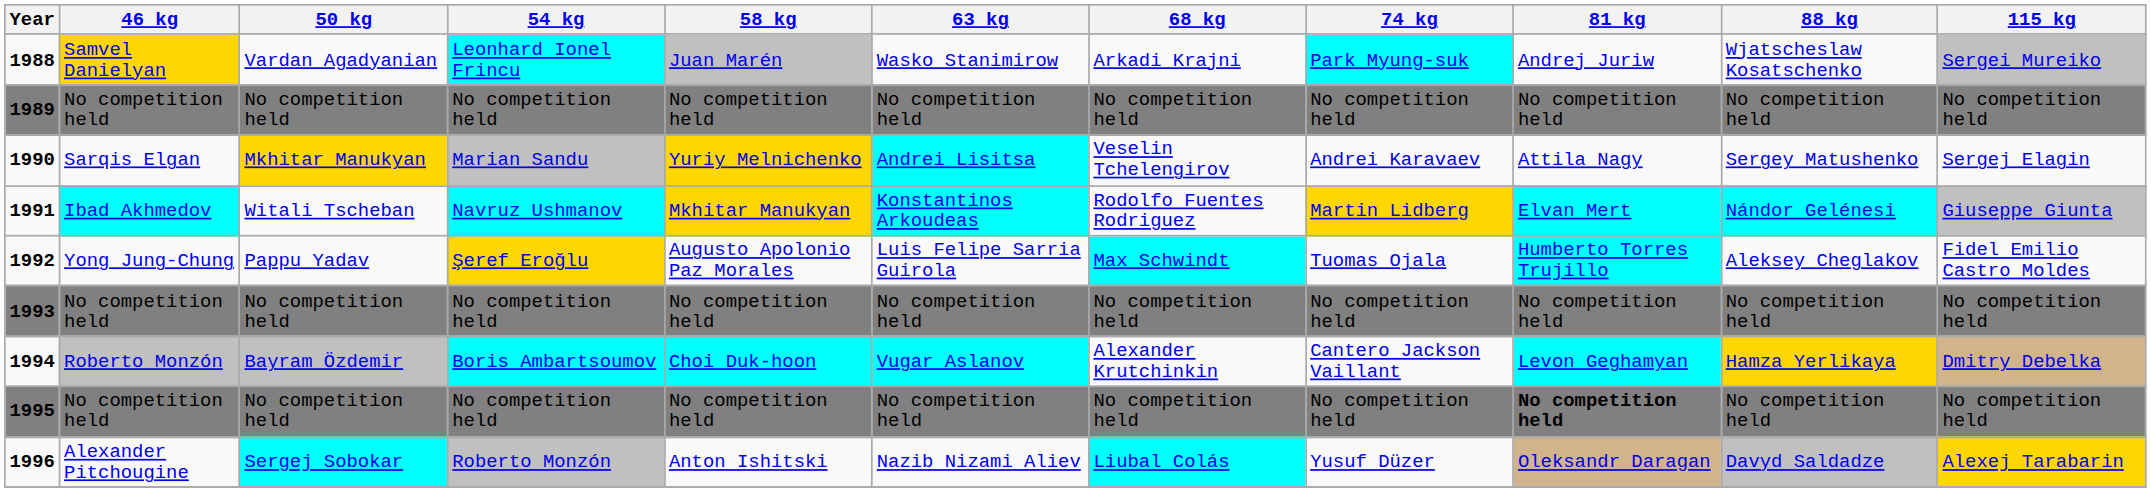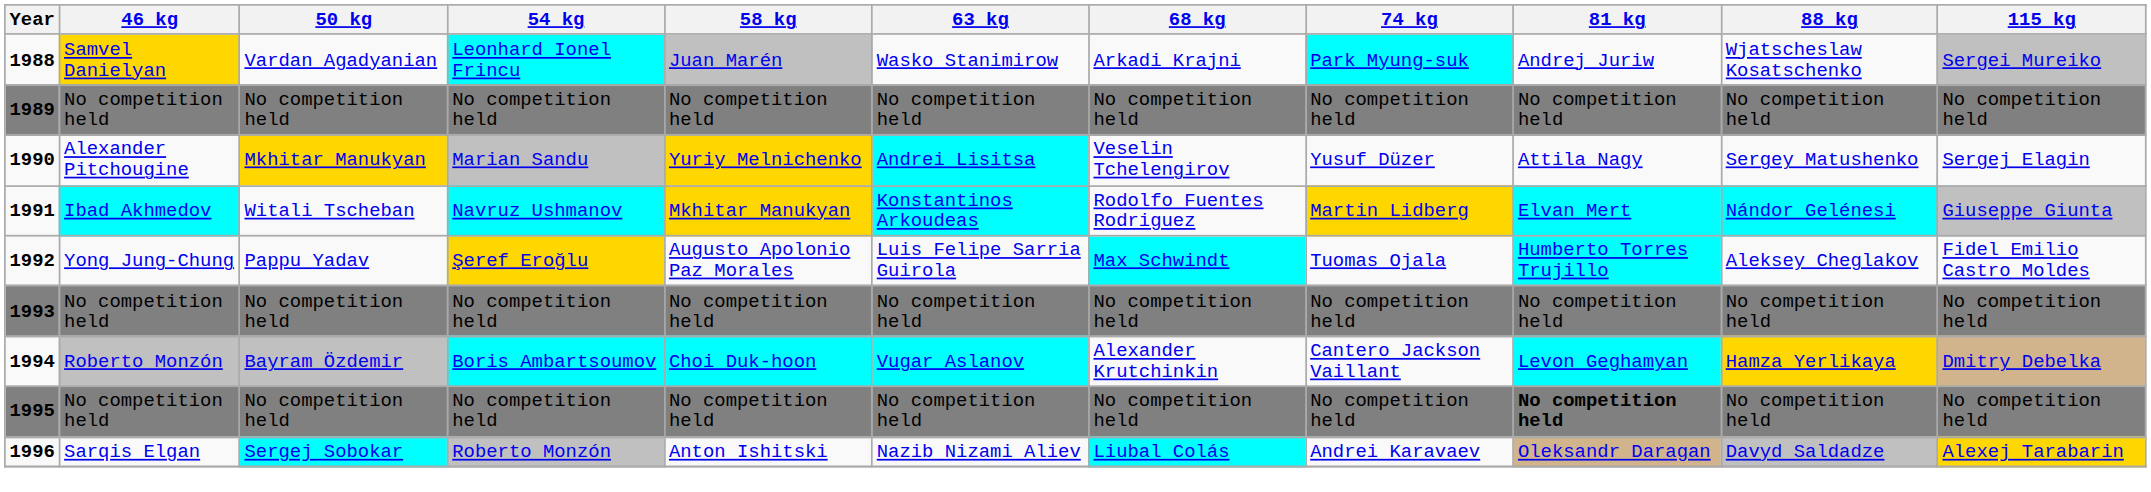1990 | 46 kg: Sarqis Elgan -> Alexander Pitchougine
1990 | 74 kg: Andrei Karavaev -> Yusuf Düzer
1996 | 46 kg: Alexander Pitchougine -> Sarqis Elgan
1996 | 74 kg: Yusuf Düzer -> Andrei Karavaev
